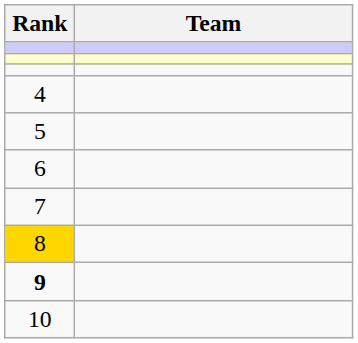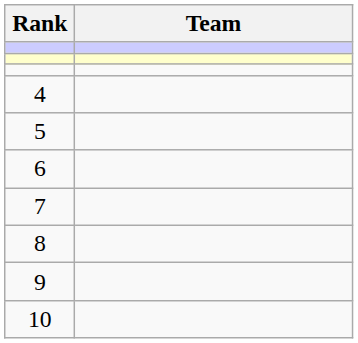row 9 | Rank: gold background -> no background
row 10 | Rank: bold -> normal
